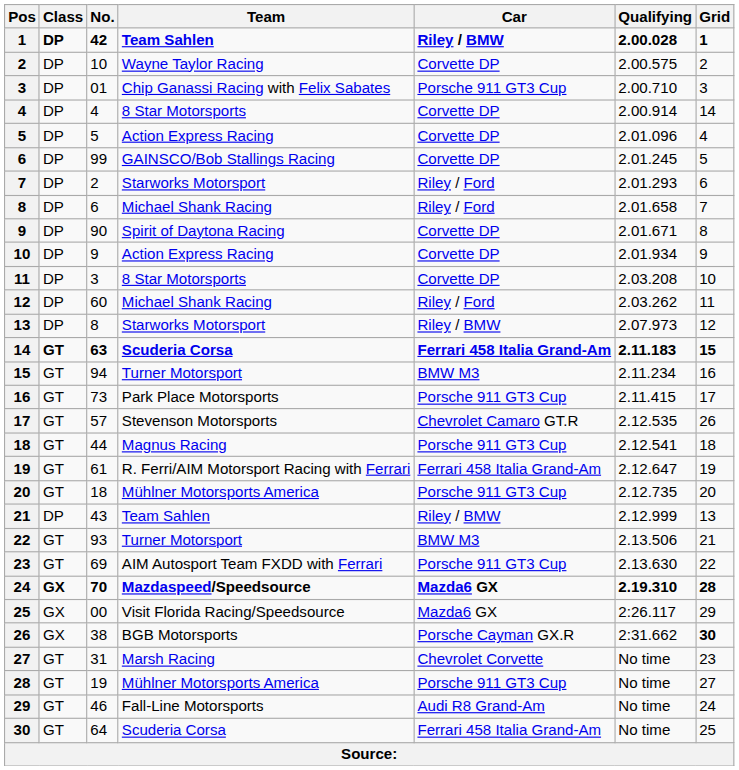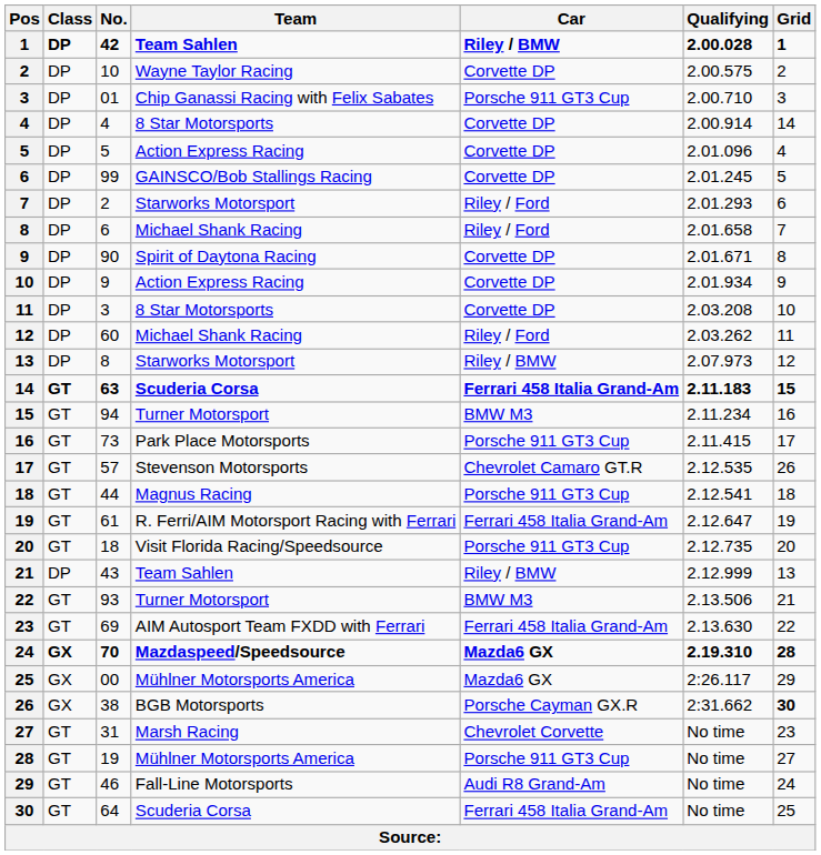row 21 | Team: Mühlner Motorsports America -> Visit Florida Racing/Speedsource
row 24 | Car: Porsche 911 GT3 Cup -> Ferrari 458 Italia Grand-Am
row 26 | Team: Visit Florida Racing/Speedsource -> Mühlner Motorsports America
